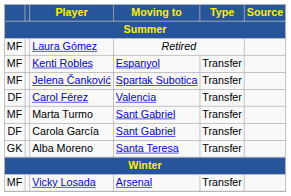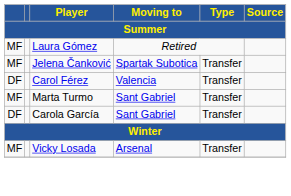- row: MF | Kenti Robles | Espanyol | Transfer
- row: GK | Alba Moreno | Santa Teresa | Transfer
